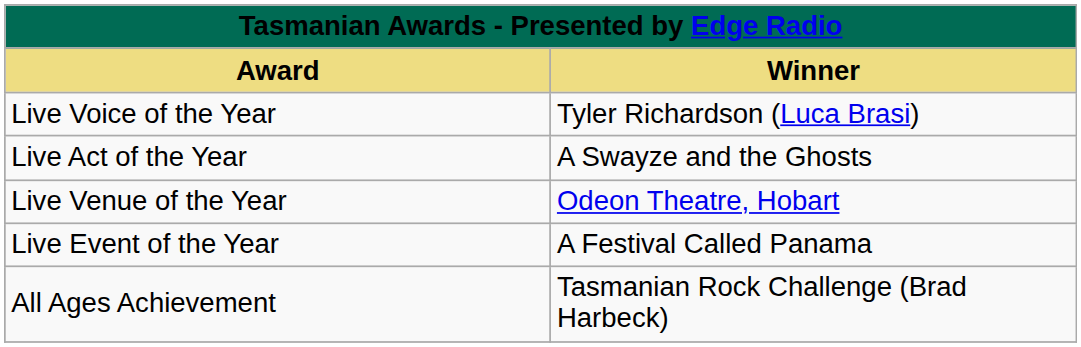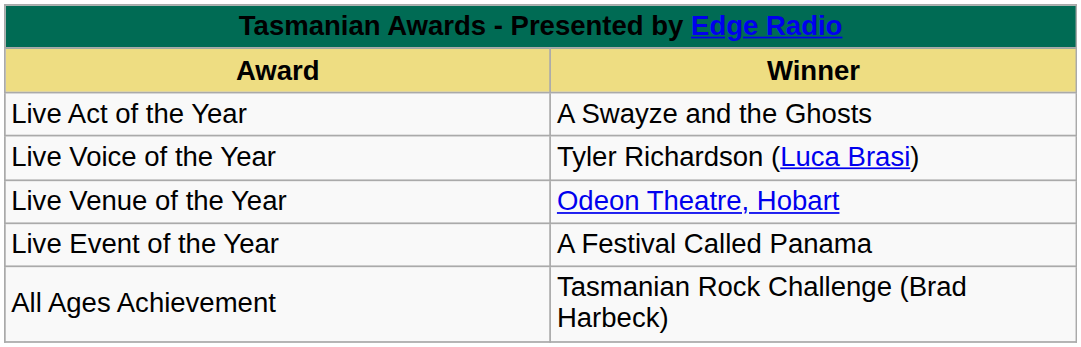rows swapped: Live Act of the Year <-> Live Voice of the Year
